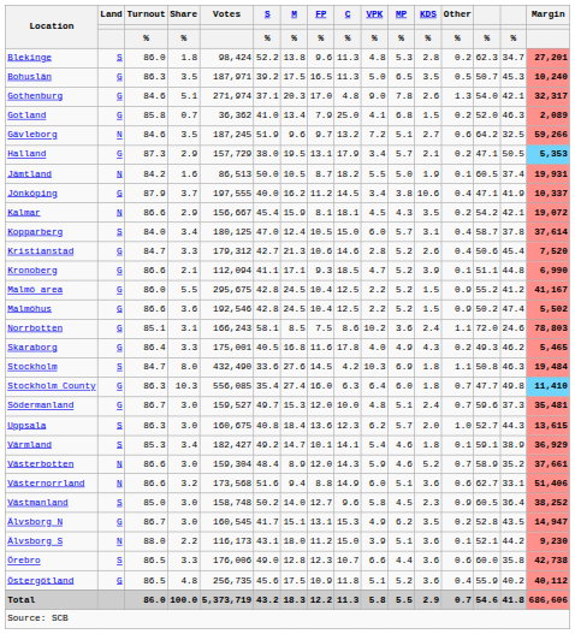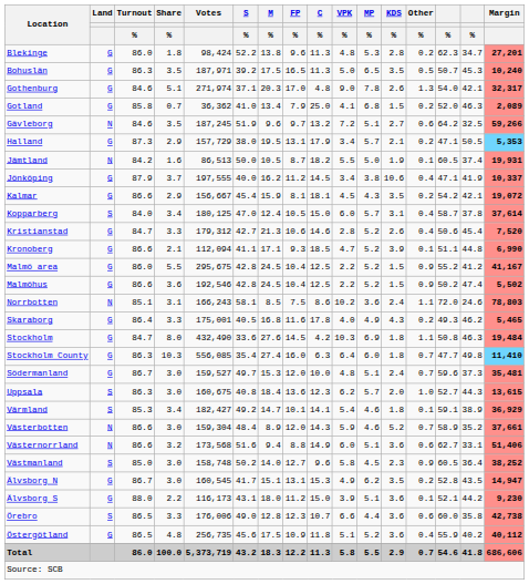Blekinge | Land: S -> G
Kalmar | Land: N -> G
Norrbotten | Land: G -> N
Stockholm | Land: S -> G
Älvsborg S | Land: N -> G
